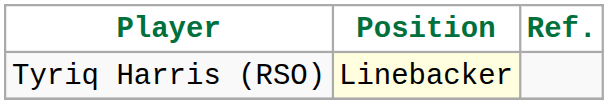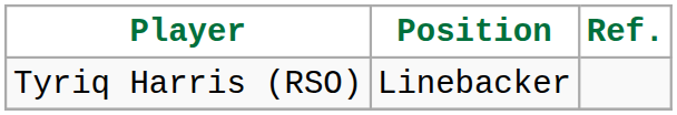Tyriq Harris (RSO) | Position: lightyellow background -> no background
